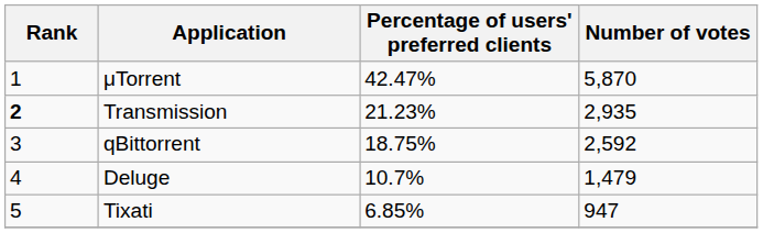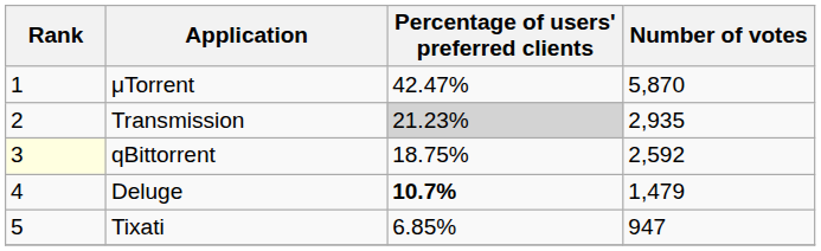Transmission | Rank: bold -> normal
Transmission | Percentage of users' preferred clients: no background -> lightgrey background
qBittorrent | Rank: no background -> lightyellow background
Deluge | Percentage of users' preferred clients: normal -> bold
